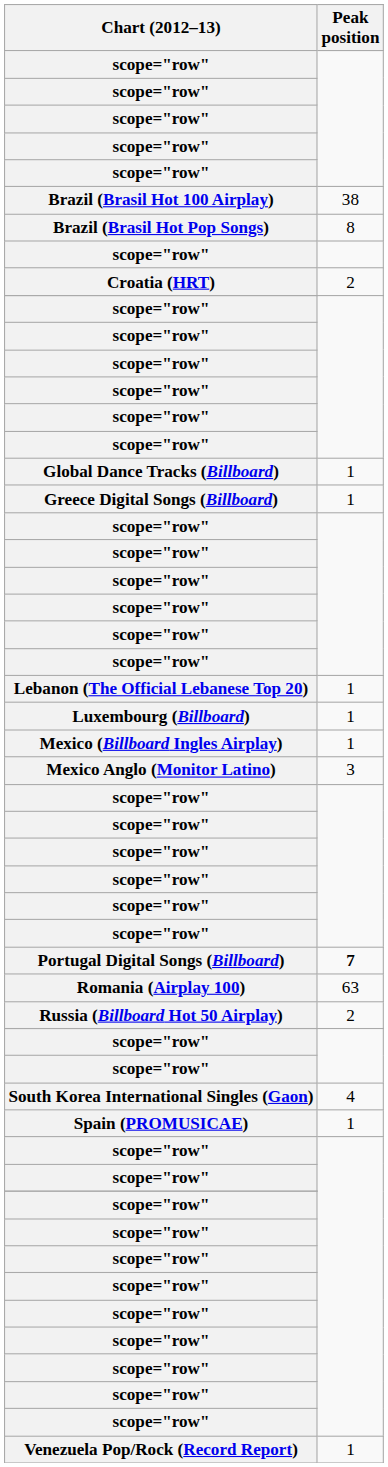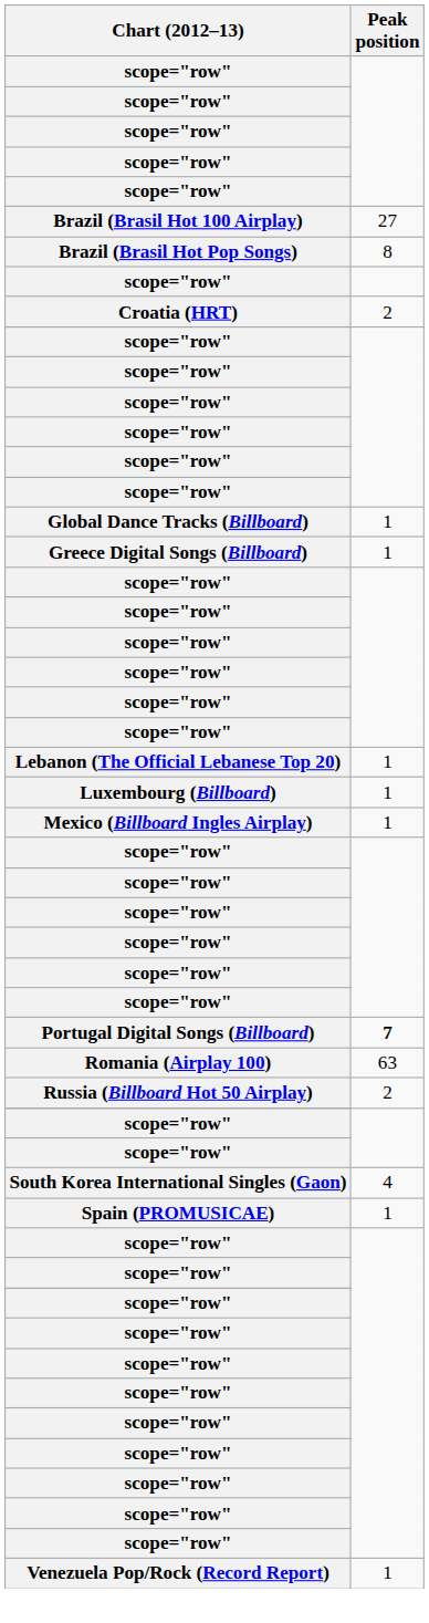Brazil (Brasil Hot 100 Airplay) | Peak position: 38 -> 27
- row: Mexico Anglo (Monitor Latino) | 3
